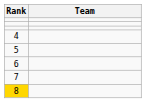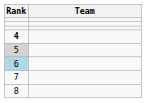row 5 | Rank: normal -> bold
row 6 | Rank: no background -> lightgrey background
row 7 | Rank: no background -> lightblue background
row 9 | Rank: gold background -> no background
